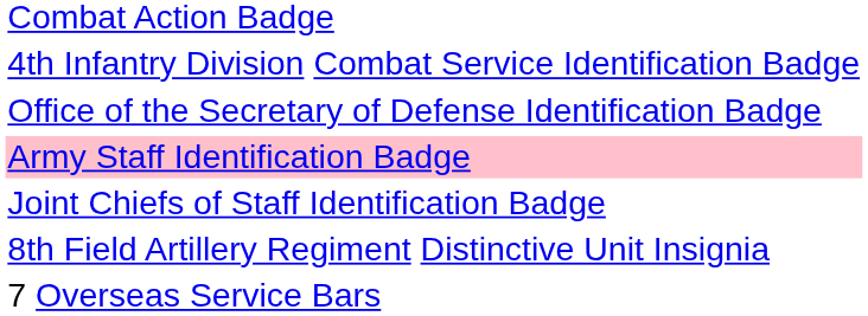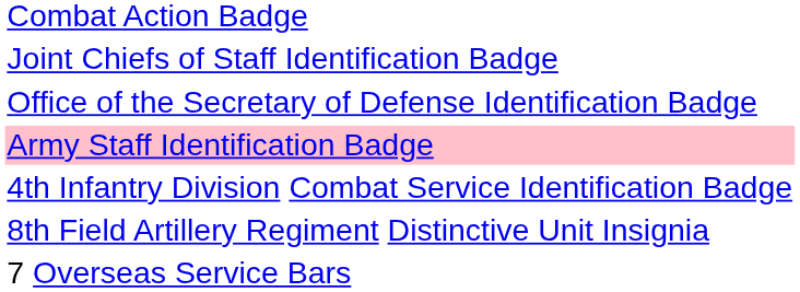row 2 | column 1: 4th Infantry Division Combat Service Identification Badge -> Joint Chiefs of Staff Identification Badge
row 5 | column 1: Joint Chiefs of Staff Identification Badge -> 4th Infantry Division Combat Service Identification Badge
